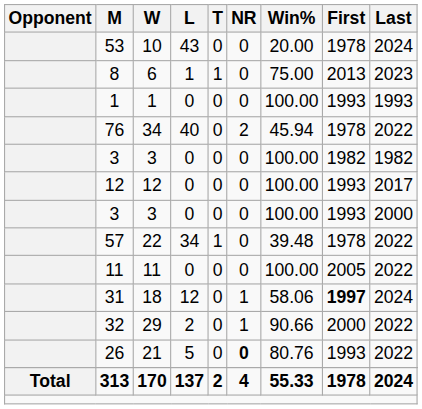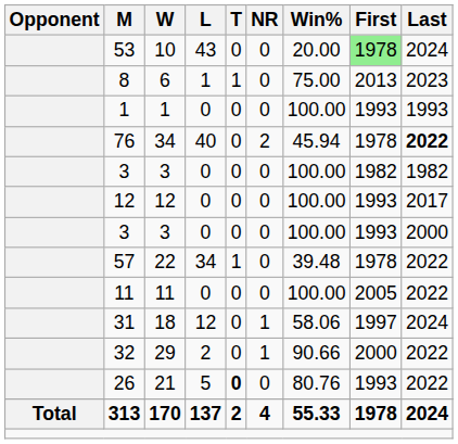53 | First: no background -> lightgreen background
76 | Last: normal -> bold
31 | First: bold -> normal
26 | T: normal -> bold
26 | NR: bold -> normal
